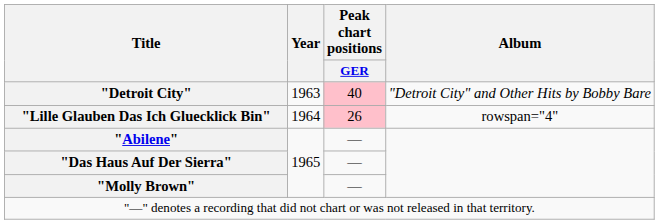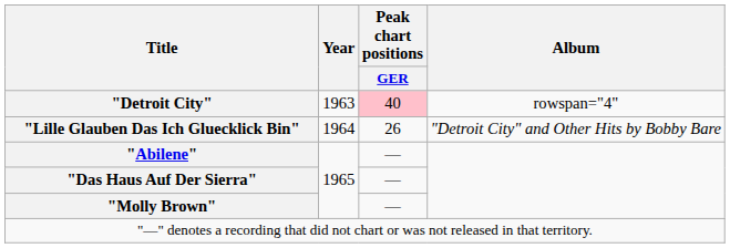"Detroit City" | Album: "Detroit City" and Other Hits by Bobby Bare -> rowspan="4"
"Lille Glauben Das Ich Gluecklick Bin" | Peak chart positions / GER: pink background -> no background
"Lille Glauben Das Ich Gluecklick Bin" | Album: rowspan="4" -> "Detroit City" and Other Hits by Bobby Bare
